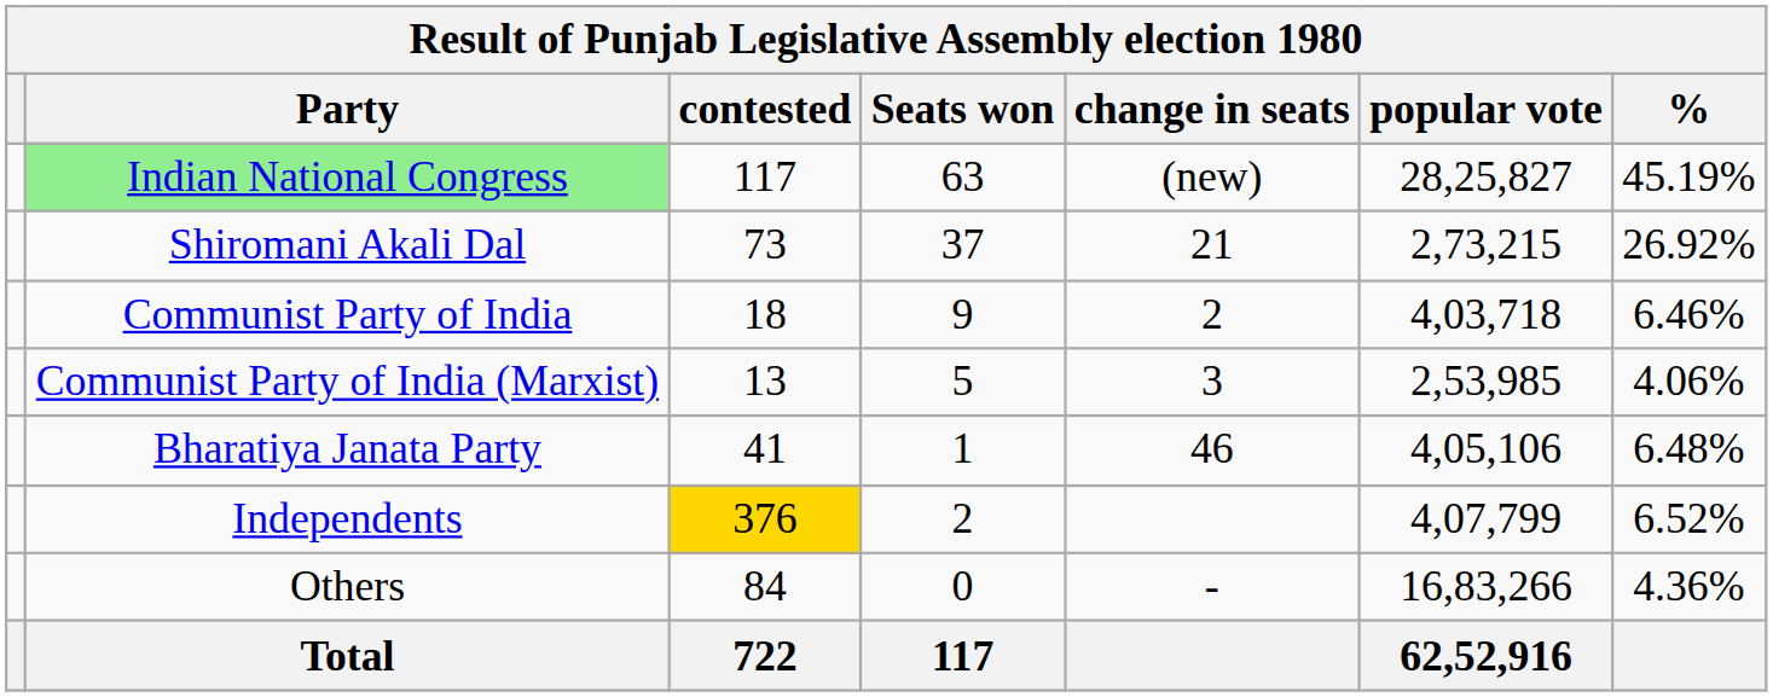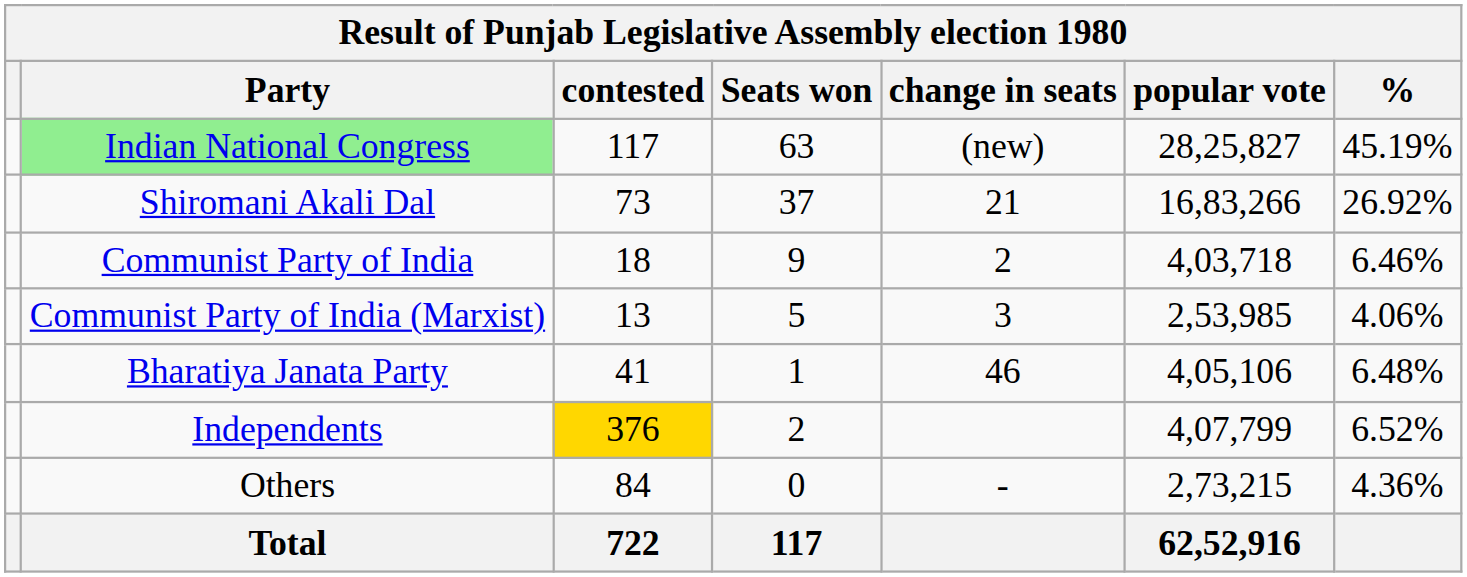Shiromani Akali Dal | popular vote: 2,73,215 -> 16,83,266
Others | popular vote: 16,83,266 -> 2,73,215
